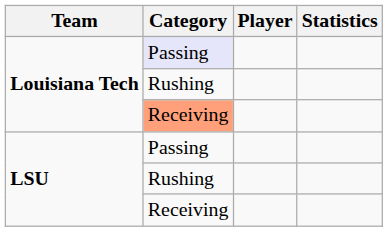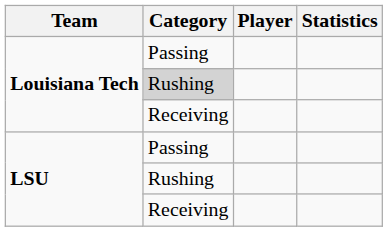Louisiana Tech / Passing | Category: lavender background -> no background
Louisiana Tech / Rushing | Category: no background -> lightgrey background
Louisiana Tech / Receiving | Category: lightsalmon background -> no background
